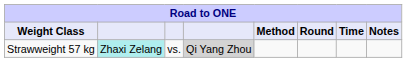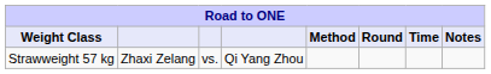Strawweight 57 kg | column 2: paleturquoise background -> no background
Strawweight 57 kg | column 4: lightgrey background -> no background
